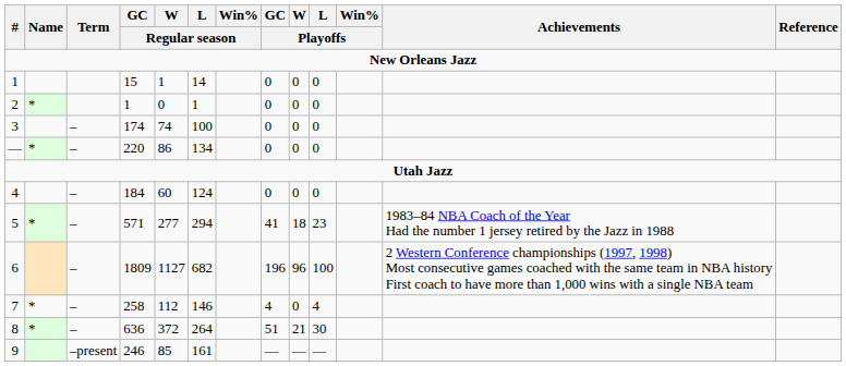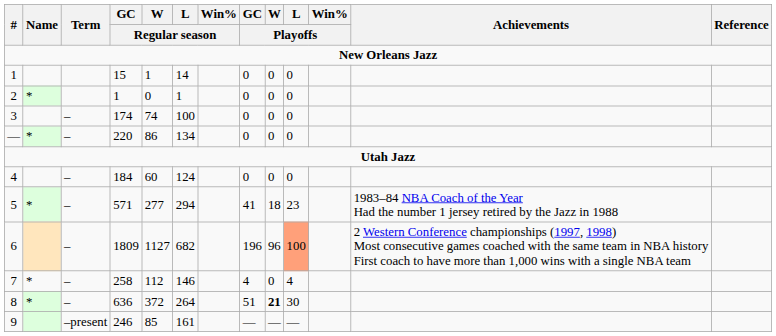6 | L / Playoffs: no background -> lightsalmon background
8 | W / Playoffs: normal -> bold
